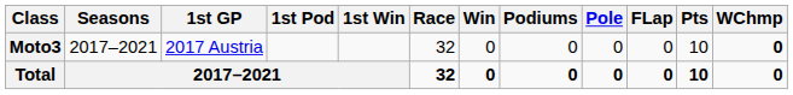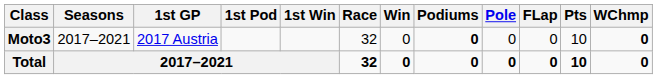Moto3 | Podiums: normal -> bold
